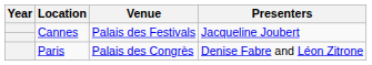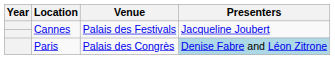Paris | Presenters: no background -> lightblue background
